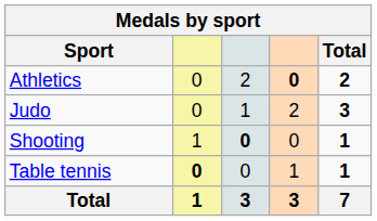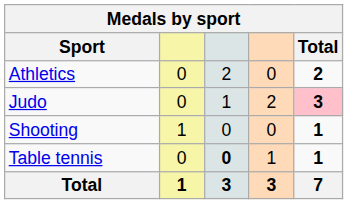Athletics | column 4: bold -> normal
Judo | Total: no background -> pink background
Shooting | column 3: bold -> normal
Table tennis | column 2: bold -> normal
Table tennis | column 3: normal -> bold
